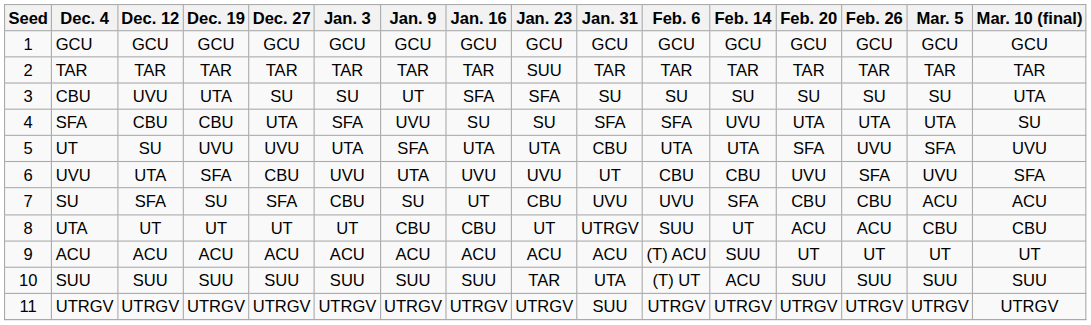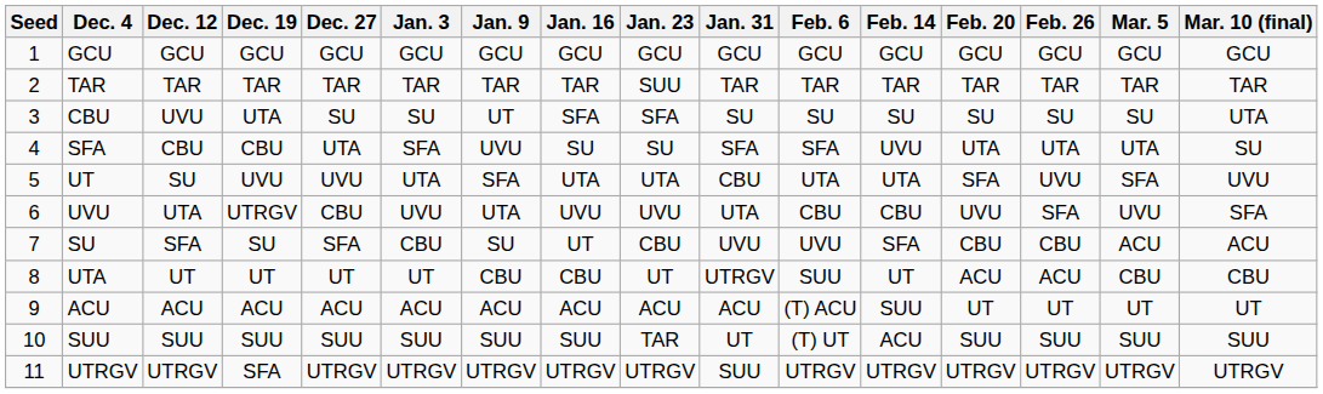row 7 | Dec. 19: SFA -> UTRGV
row 7 | Jan. 31: UT -> UTA
row 11 | Jan. 31: UTA -> UT
row 12 | Dec. 19: UTRGV -> SFA
